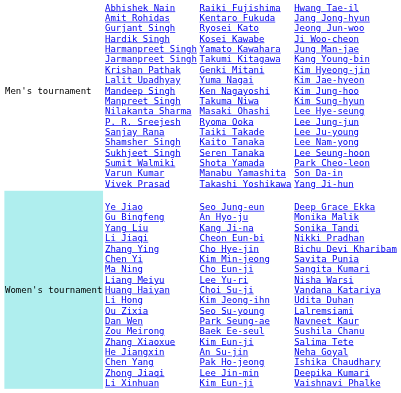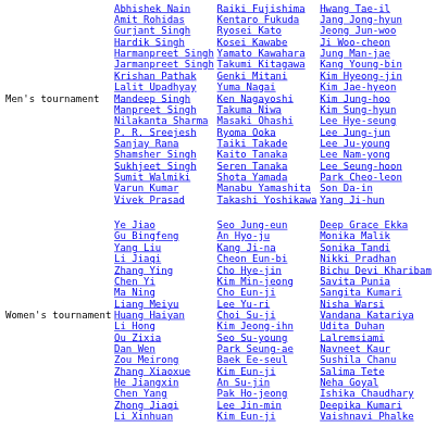Women's tournament | column 1: paleturquoise background -> no background
